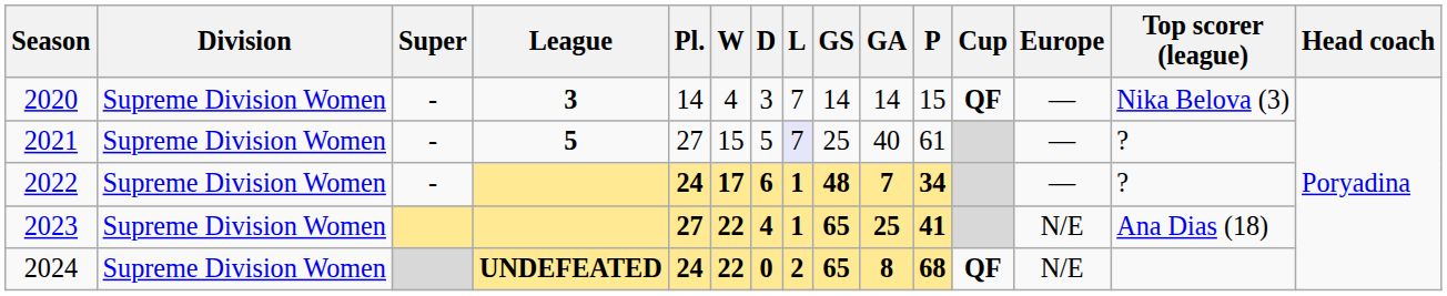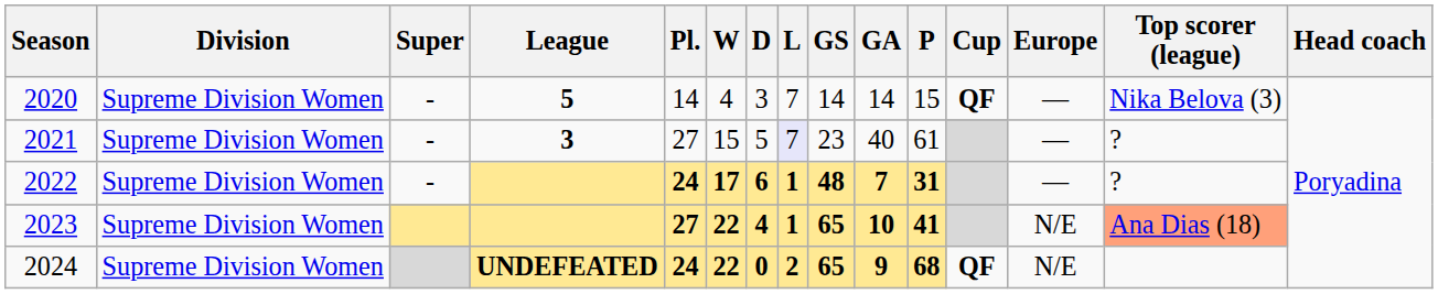2020 | League: 3 -> 5
2021 | League: 5 -> 3
2021 | GS: 25 -> 23
2022 | P: 34 -> 31
2023 | GA: 25 -> 10
2023 | Top scorer (league): no background -> lightsalmon background
2024 | GA: 8 -> 9
